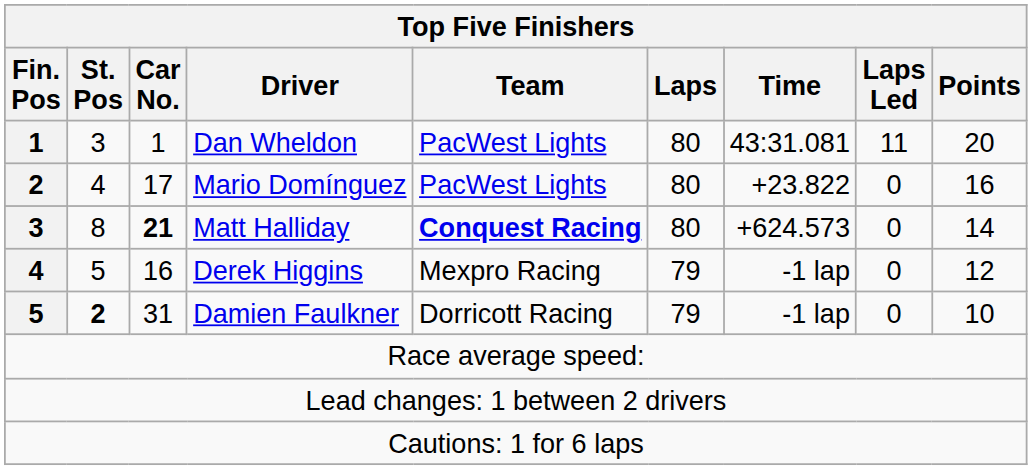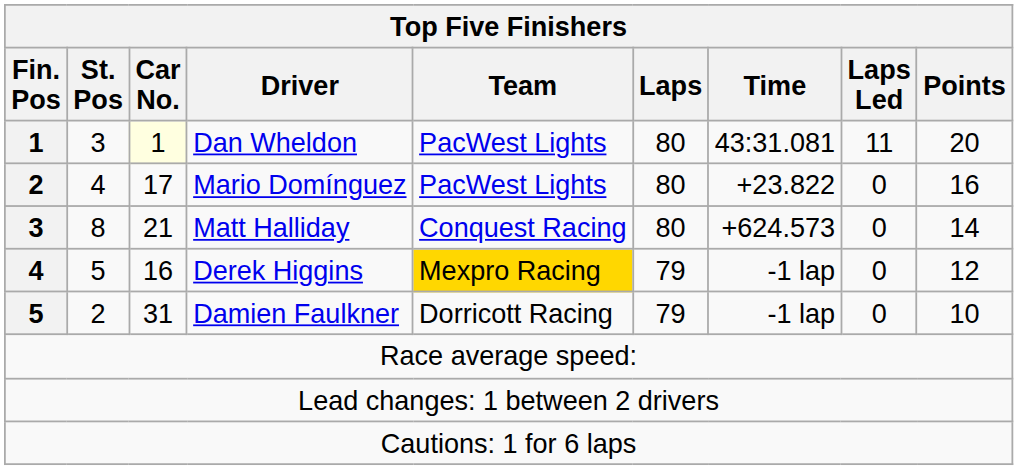Dan Wheldon | Car No.: no background -> lightyellow background
Matt Halliday | Car No.: bold -> normal
Matt Halliday | Team: bold -> normal
Derek Higgins | Team: no background -> gold background
Damien Faulkner | St. Pos: bold -> normal
